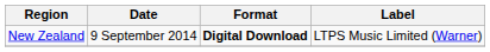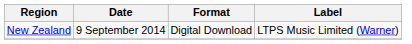New Zealand | Format: bold -> normal
